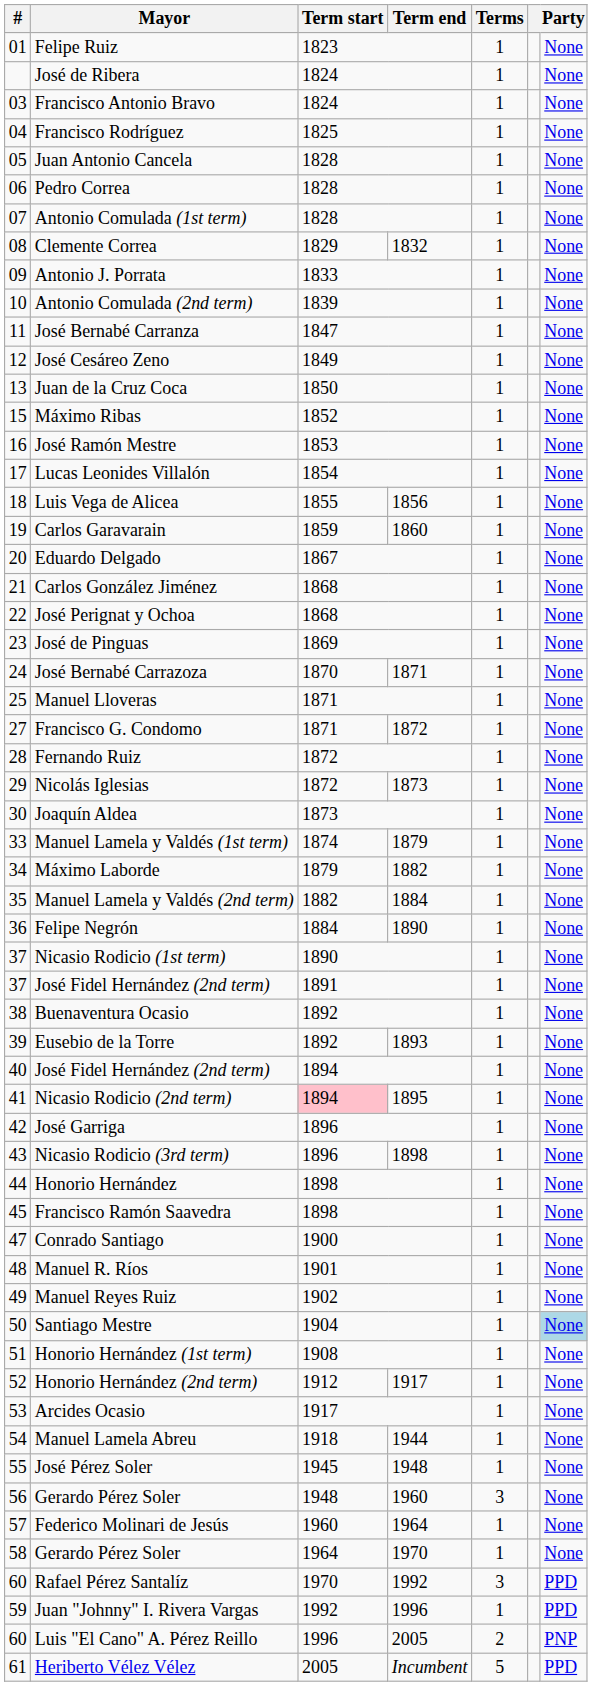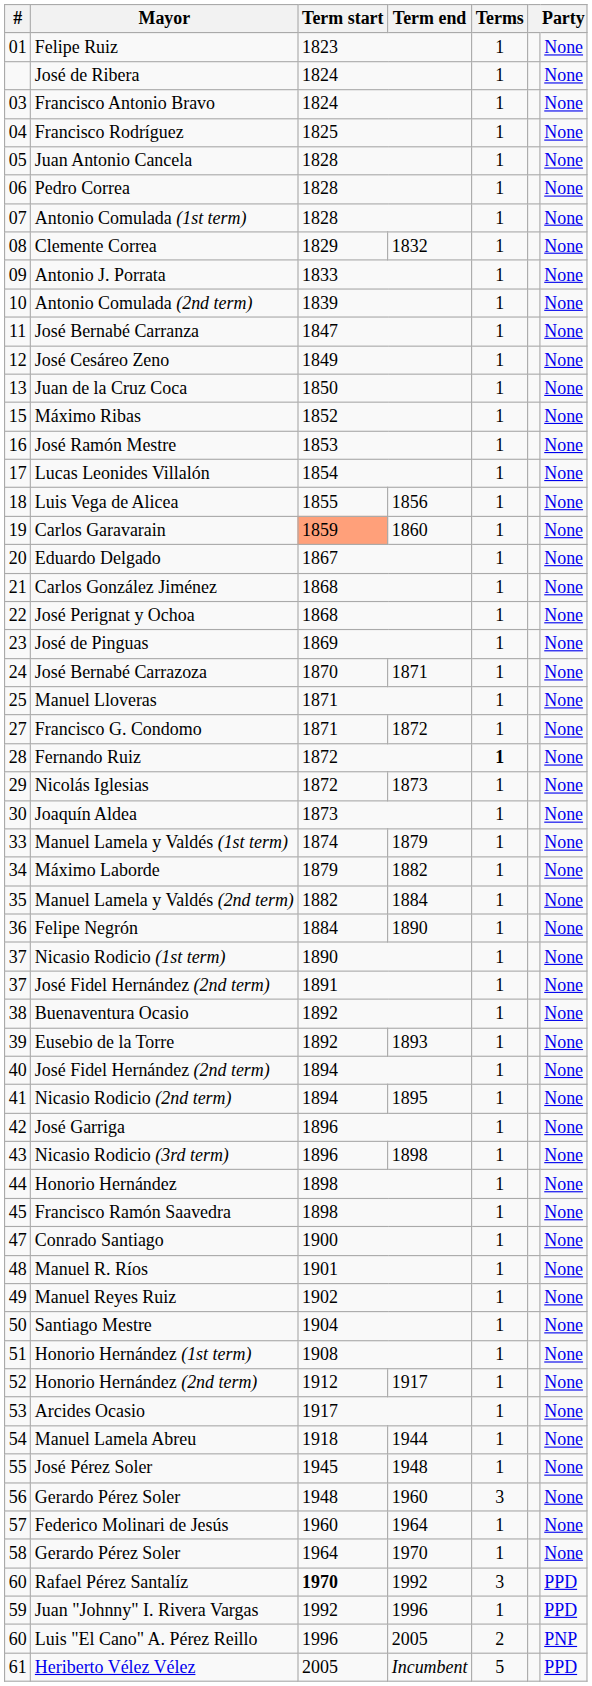Carlos Garavarain | Term start: no background -> lightsalmon background
Fernando Ruiz | Terms: normal -> bold
Nicasio Rodicio (2nd term) | Term start: pink background -> no background
Santiago Mestre | Party: lightblue background -> no background
Rafael Pérez Santalíz | Term start: normal -> bold
